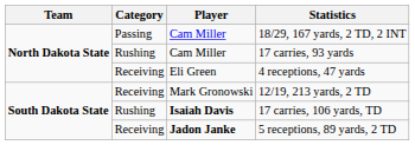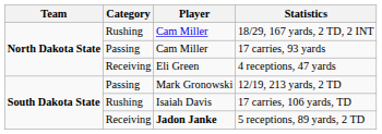18/29, 167 yards, 2 TD, 2 INT | Category: Passing -> Rushing
17 carries, 93 yards | Category: Rushing -> Passing
12/19, 213 yards, 2 TD | Category: Receiving -> Passing
17 carries, 106 yards, TD | Player: bold -> normal
